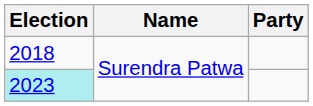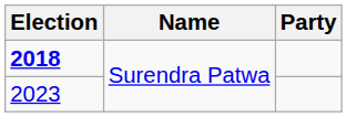2018 | Election: normal -> bold
2023 | Election: paleturquoise background -> no background
